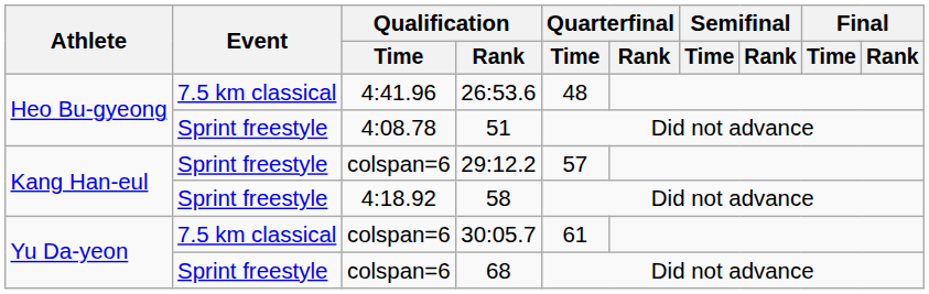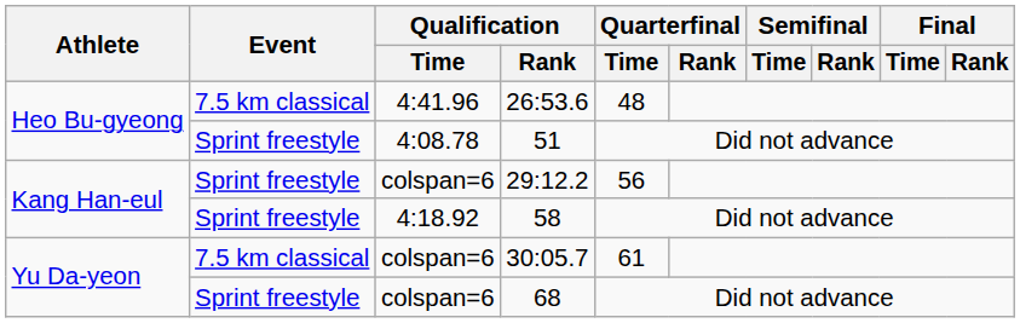29:12.2 | Quarterfinal / Time: 57 -> 56
